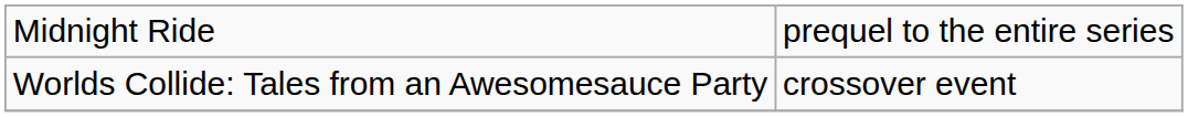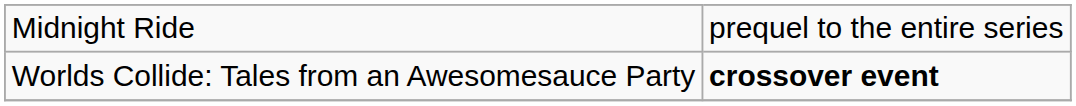Worlds Collide: Tales from an Awesomesauce Party | column 2: normal -> bold
